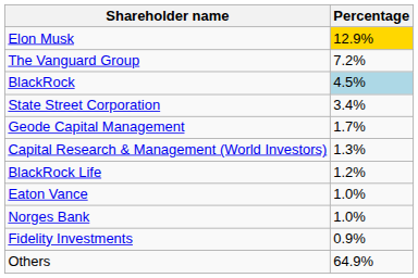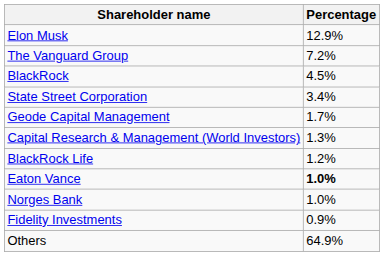Elon Musk | Percentage: gold background -> no background
BlackRock | Percentage: lightblue background -> no background
Eaton Vance | Percentage: normal -> bold
